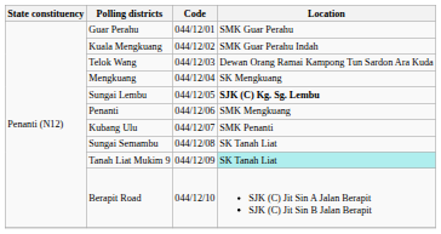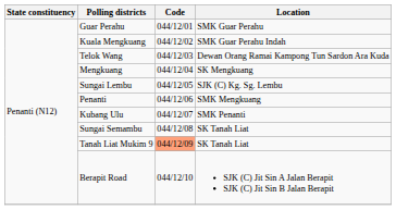Sungai Lembu | Location: bold -> normal
Tanah Liat Mukim 9 | Code: no background -> lightsalmon background
Tanah Liat Mukim 9 | Location: paleturquoise background -> no background
